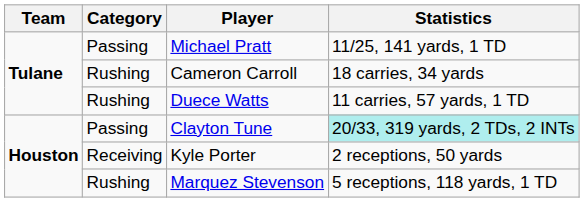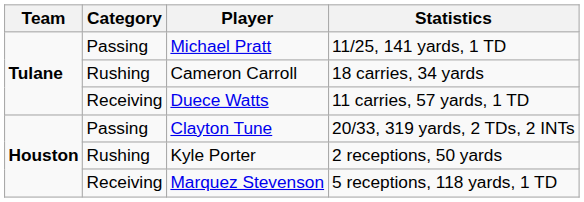Duece Watts | Category: Rushing -> Receiving
Clayton Tune | Statistics: paleturquoise background -> no background
Kyle Porter | Category: Receiving -> Rushing
Marquez Stevenson | Category: Rushing -> Receiving
